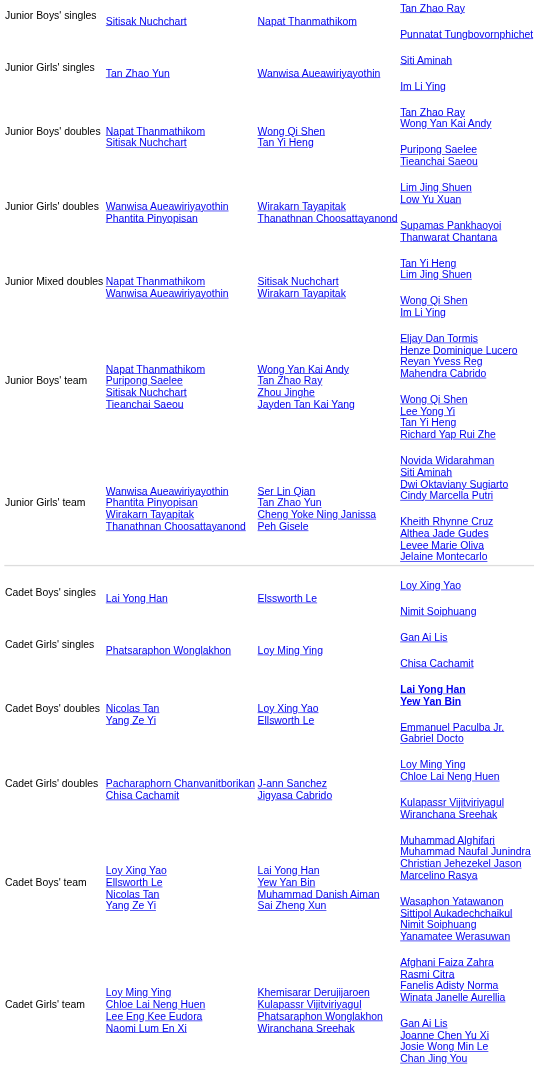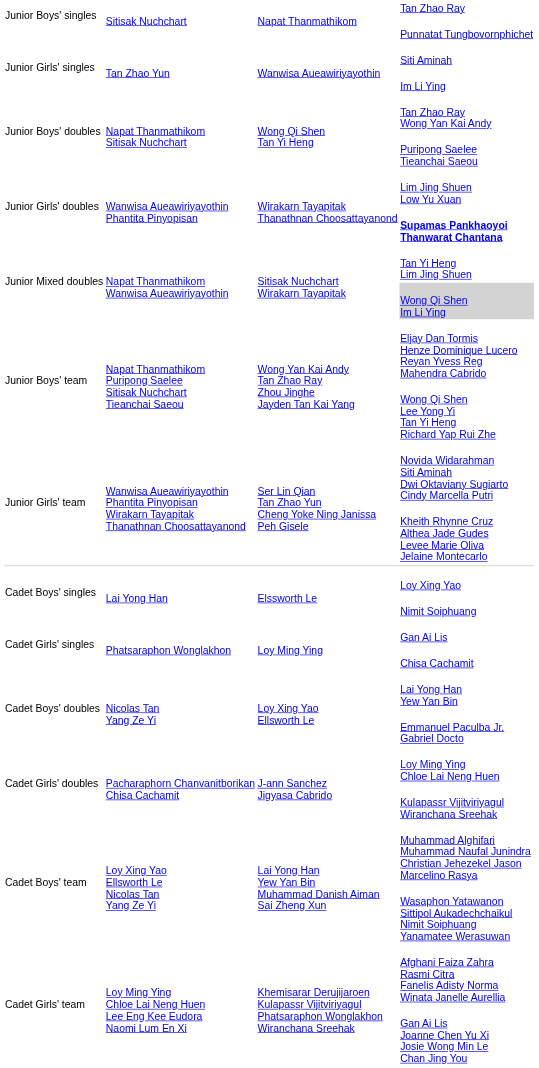Supamas Pankhaoyoi Thanwarat Chantana | column 4: normal -> bold
Wong Qi Shen Im Li Ying | column 4: no background -> lightgrey background
Lai Yong Han Yew Yan Bin | column 4: bold -> normal
